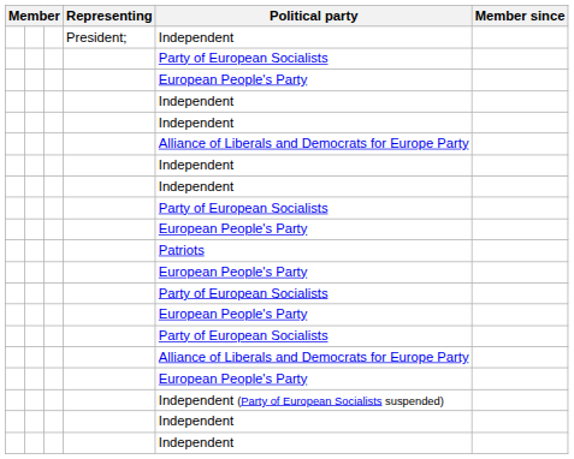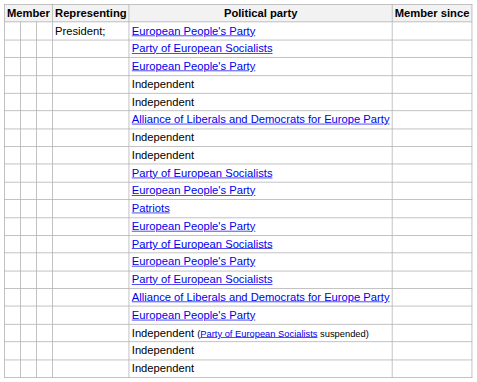President; | Political party: Independent -> European People's Party
